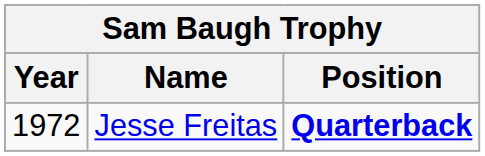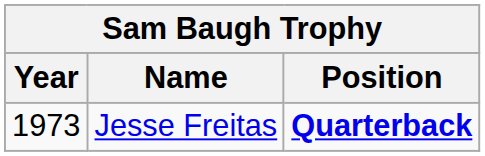Jesse Freitas | Year: 1972 -> 1973
